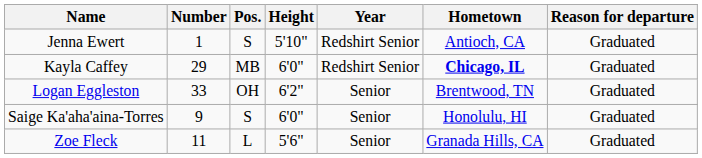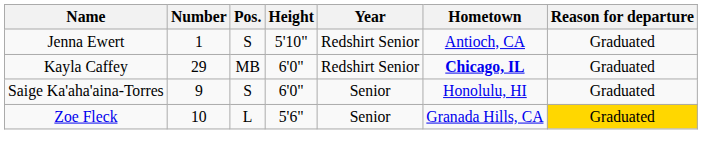- row: Logan Eggleston | 33 | OH | 6'2" | Senior | Brentwood, TN | Graduated
Zoe Fleck | Number: 11 -> 10
Zoe Fleck | Reason for departure: no background -> gold background
